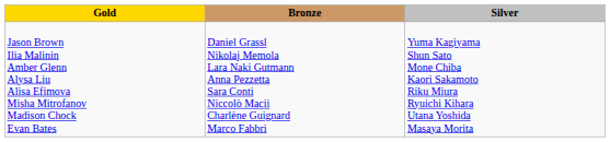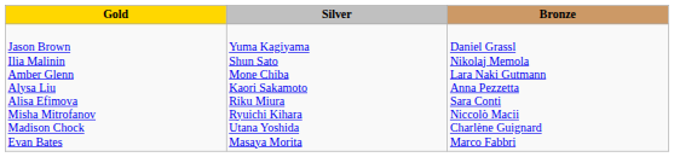columns swapped: Silver <-> Bronze
